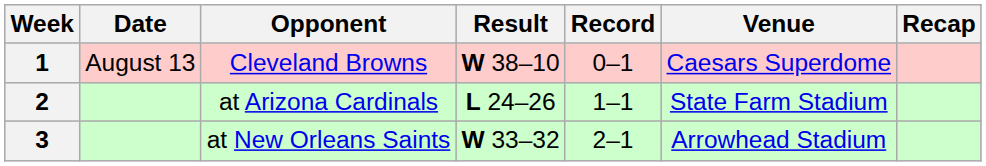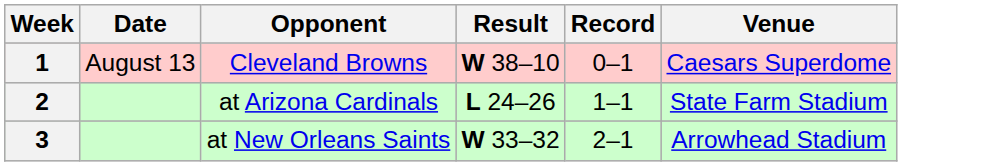- column: Recap
